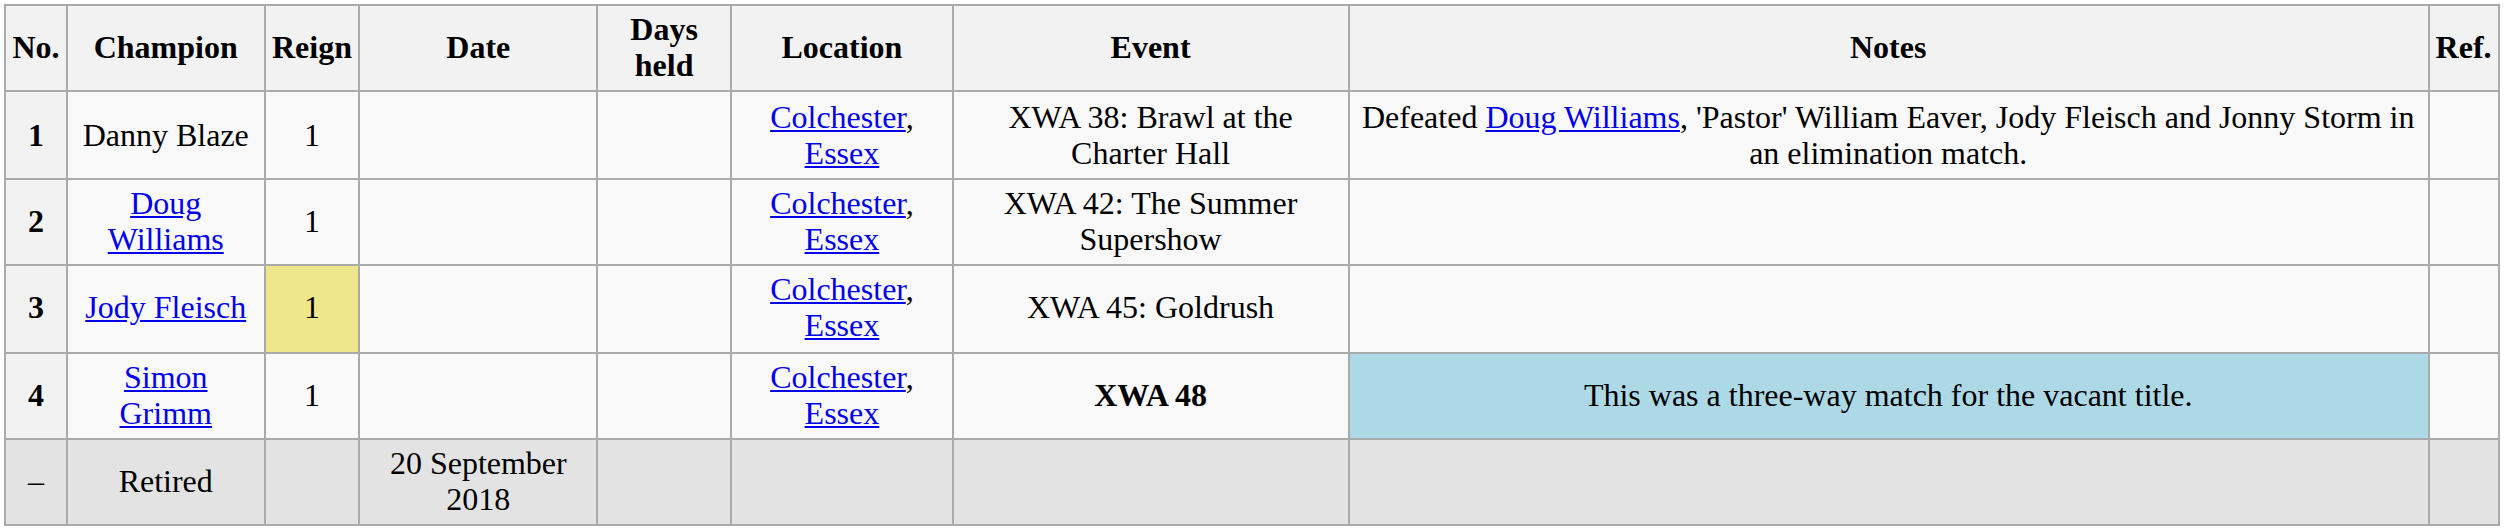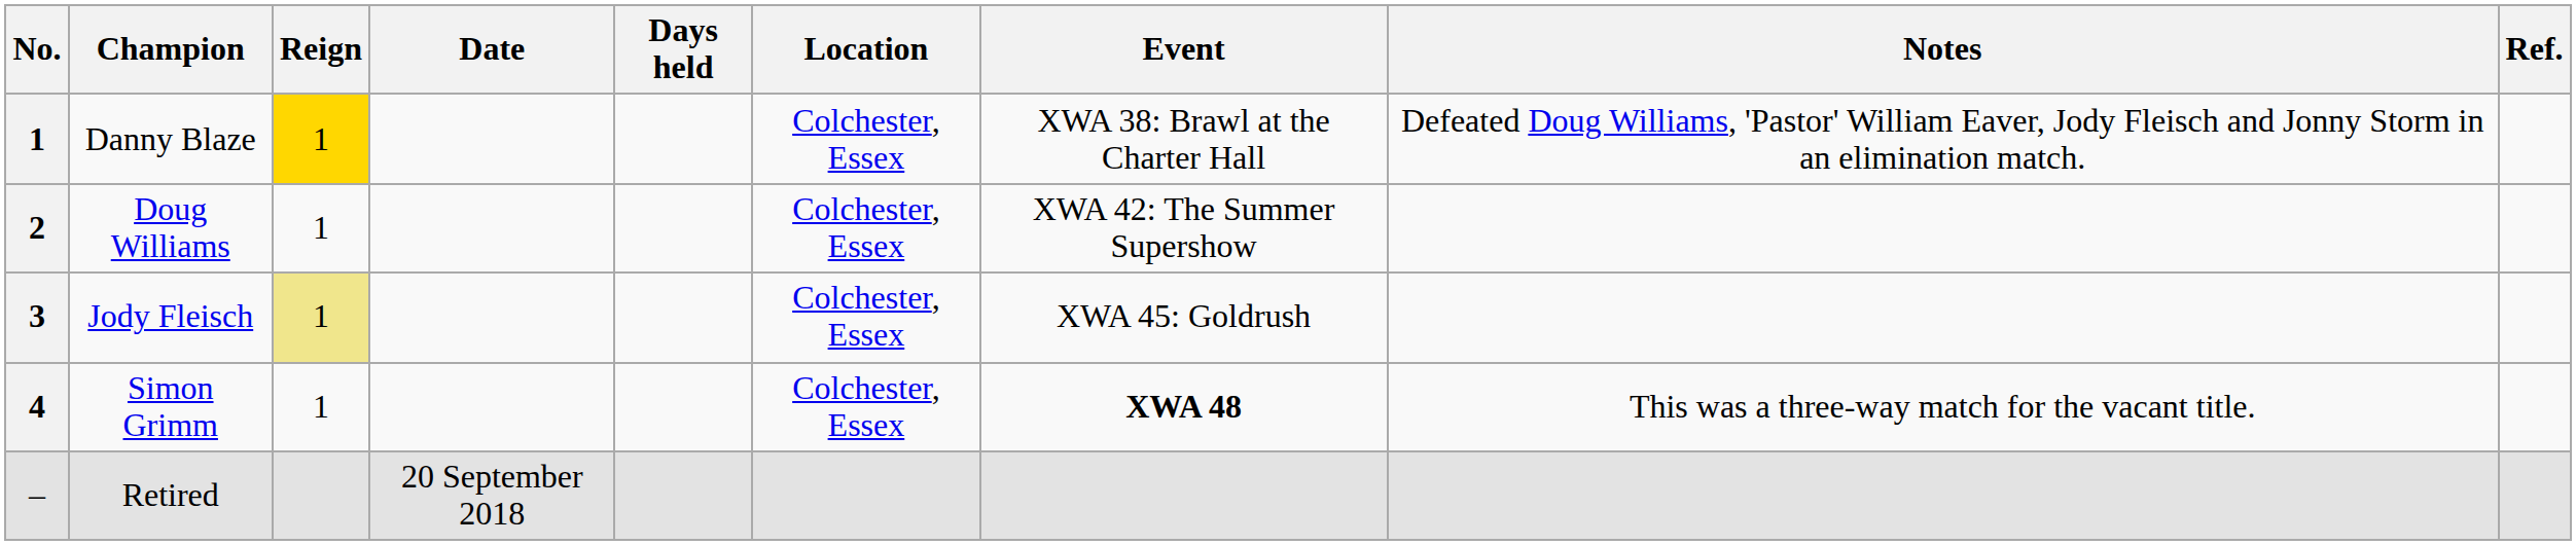Danny Blaze | Reign: no background -> gold background
Simon Grimm | Notes: lightblue background -> no background
